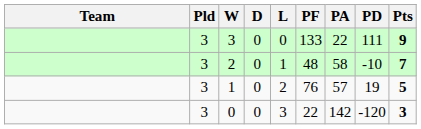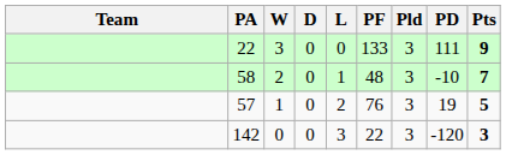columns swapped: Pld <-> PA
